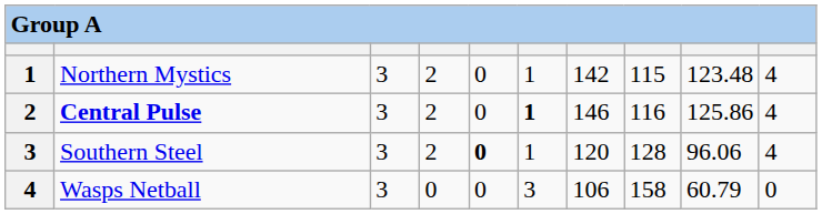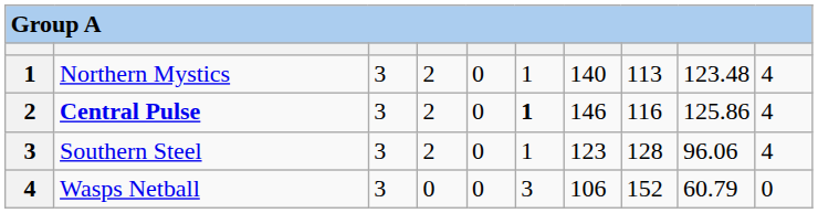Northern Mystics | column 7: 142 -> 140
Northern Mystics | column 8: 115 -> 113
Southern Steel | column 5: bold -> normal
Southern Steel | column 7: 120 -> 123
Wasps Netball | column 8: 158 -> 152
